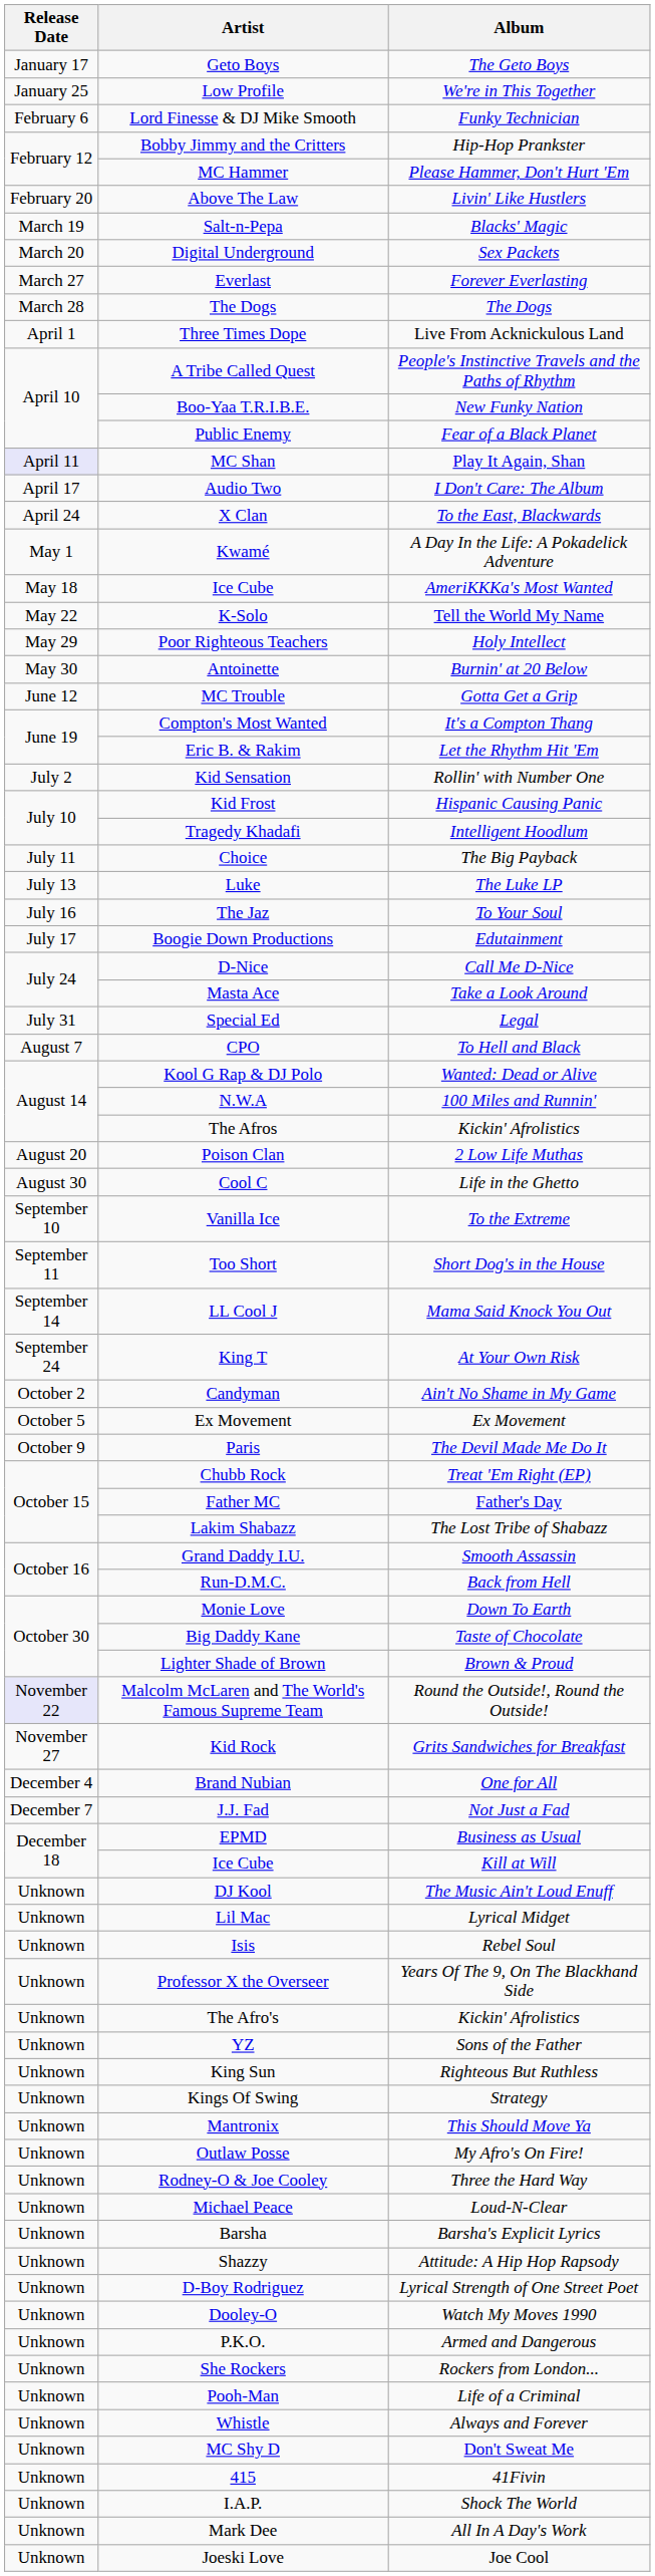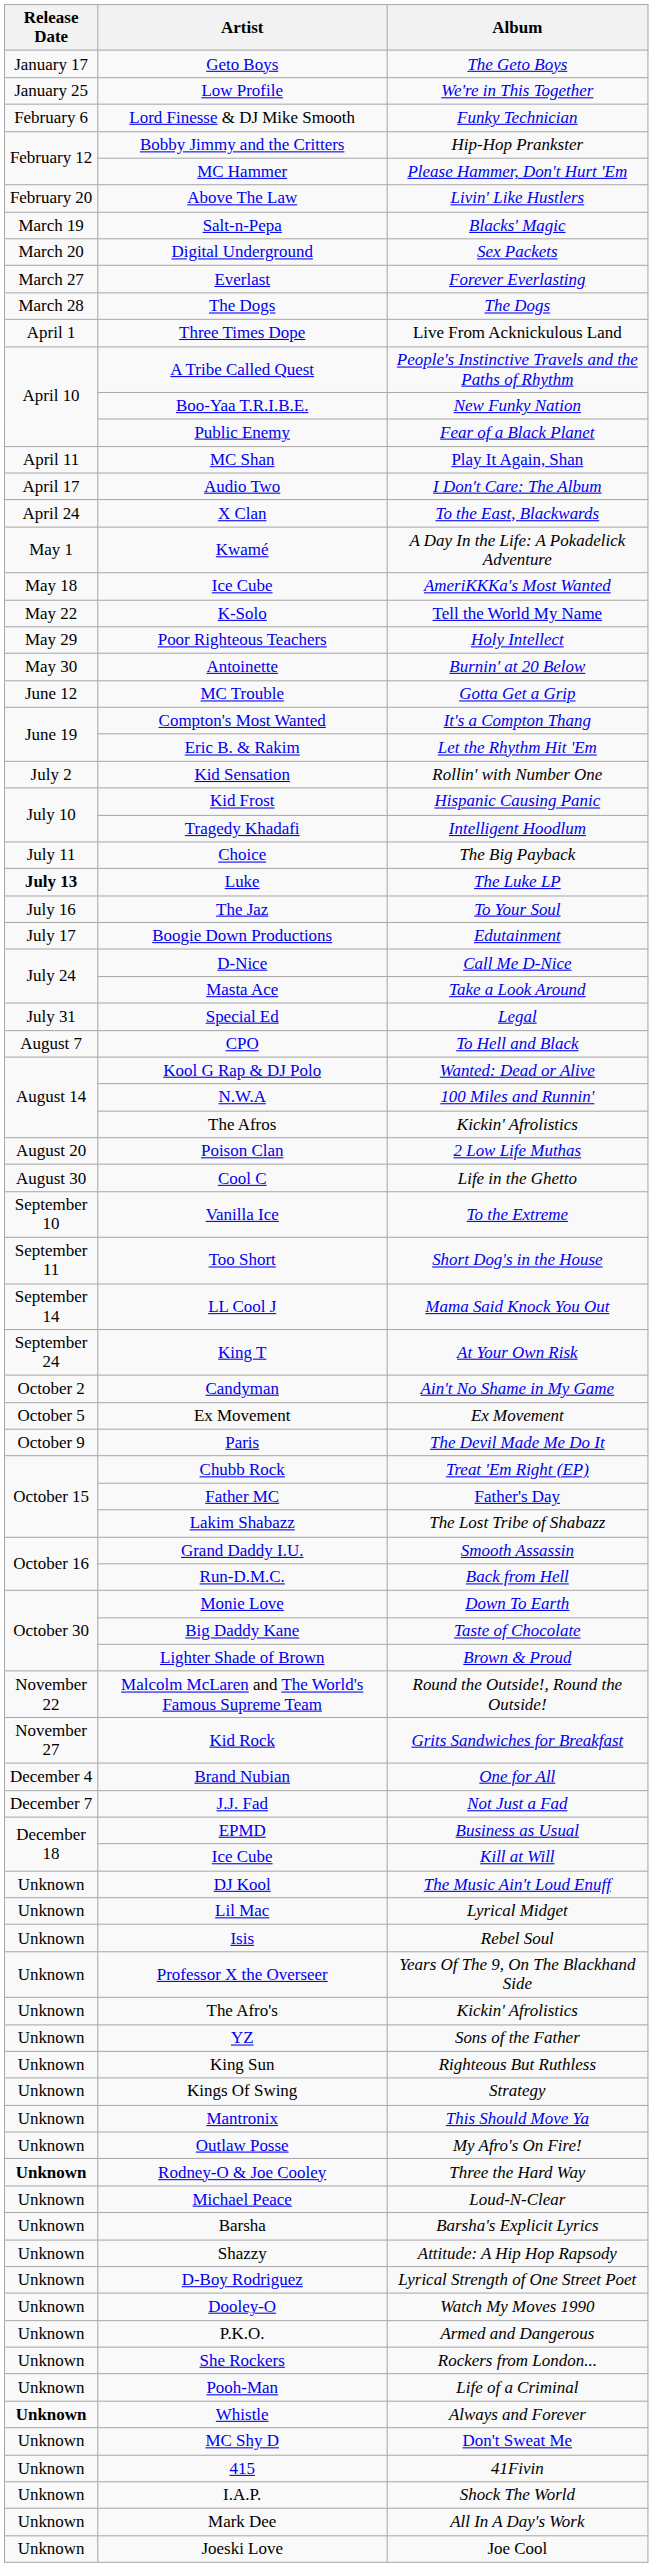MC Shan | Release Date: lavender background -> no background
Luke | Release Date: normal -> bold
Malcolm McLaren and The World's Famous Supreme Team | Release Date: lavender background -> no background
Rodney-O & Joe Cooley | Release Date: normal -> bold
Whistle | Release Date: normal -> bold
